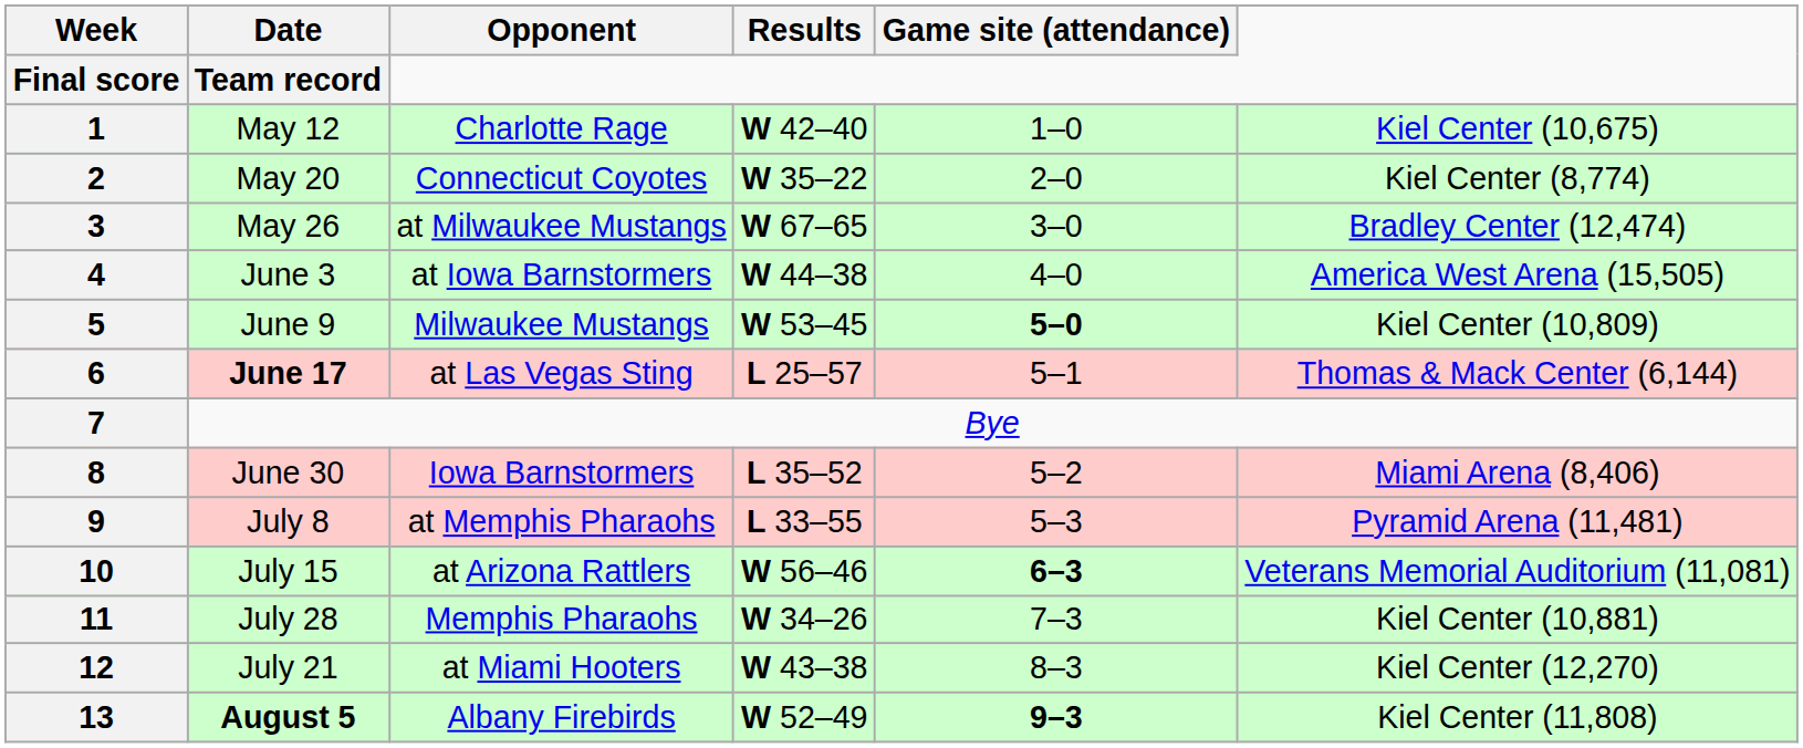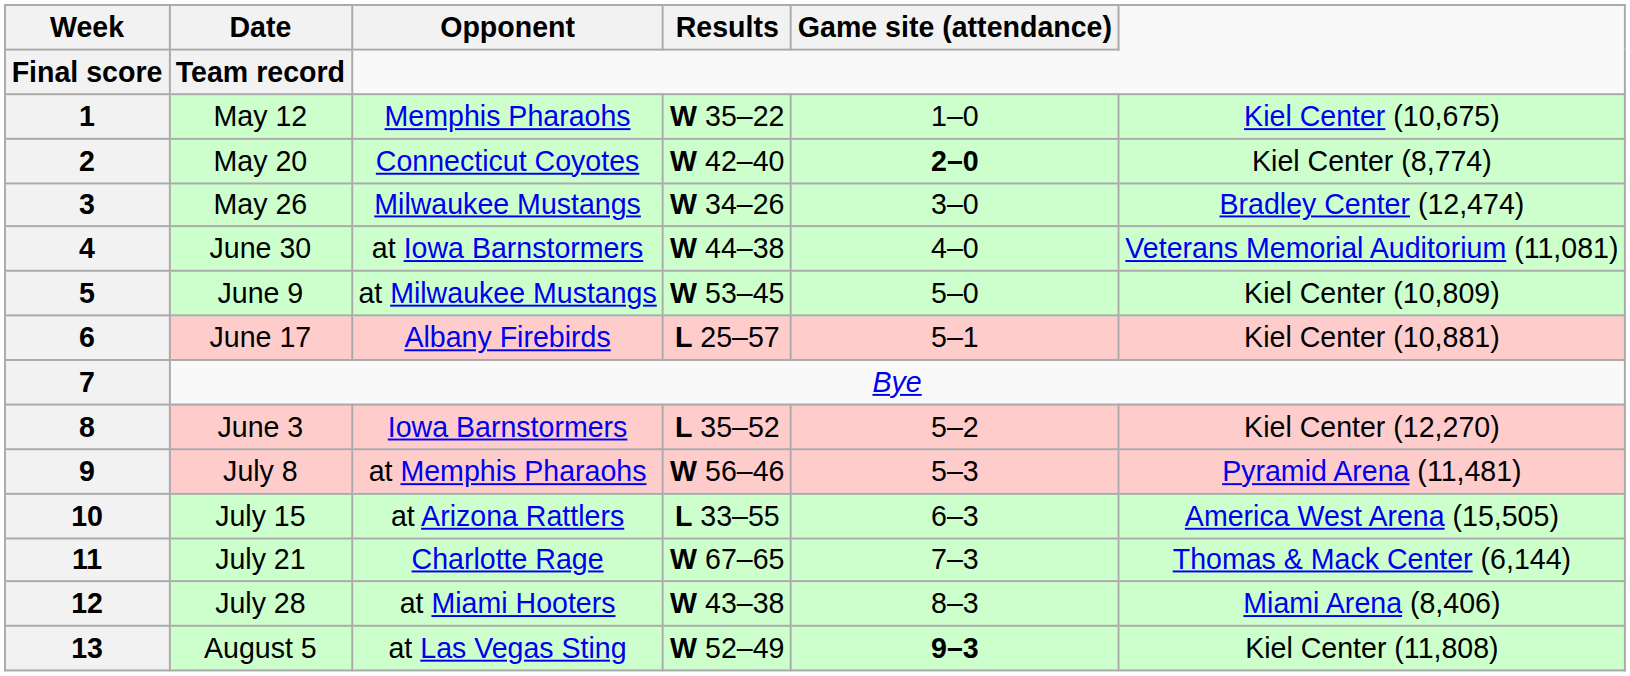1 | Opponent: Charlotte Rage -> Memphis Pharaohs
1 | Results: W 42–40 -> W 35–22
2 | Results: W 35–22 -> W 42–40
2 | Game site (attendance): normal -> bold
3 | Opponent: at Milwaukee Mustangs -> Milwaukee Mustangs
3 | Results: W 67–65 -> W 34–26
4 | Date / Team record: June 3 -> June 30
4 | column 6: America West Arena (15,505) -> Veterans Memorial Auditorium (11,081)
5 | Opponent: Milwaukee Mustangs -> at Milwaukee Mustangs
5 | Game site (attendance): bold -> normal
6 | Date / Team record: bold -> normal
6 | Opponent: at Las Vegas Sting -> Albany Firebirds
6 | column 6: Thomas & Mack Center (6,144) -> Kiel Center (10,881)
8 | Date / Team record: June 30 -> June 3
8 | column 6: Miami Arena (8,406) -> Kiel Center (12,270)
9 | Results: L 33–55 -> W 56–46
10 | Results: W 56–46 -> L 33–55
10 | Game site (attendance): bold -> normal
10 | column 6: Veterans Memorial Auditorium (11,081) -> America West Arena (15,505)
11 | Date / Team record: July 28 -> July 21
11 | Opponent: Memphis Pharaohs -> Charlotte Rage
11 | Results: W 34–26 -> W 67–65
11 | column 6: Kiel Center (10,881) -> Thomas & Mack Center (6,144)
12 | Date / Team record: July 21 -> July 28
12 | column 6: Kiel Center (12,270) -> Miami Arena (8,406)
13 | Date / Team record: bold -> normal
13 | Opponent: Albany Firebirds -> at Las Vegas Sting
